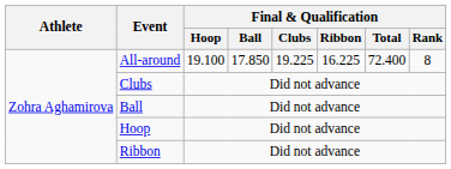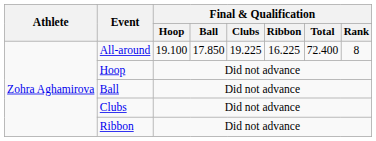row 4 | Event: Clubs -> Hoop
row 6 | Event: Hoop -> Clubs
